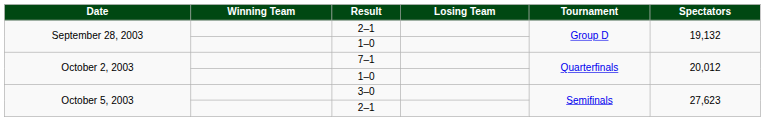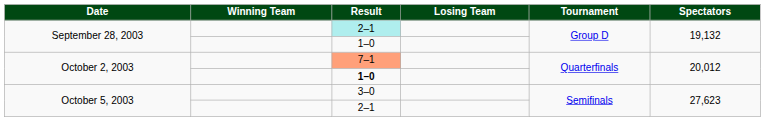September 28, 2003 / 2–1 | Result: no background -> paleturquoise background
7–1 | Result: no background -> lightsalmon background
October 2, 2003 / 1–0 | Result: normal -> bold
